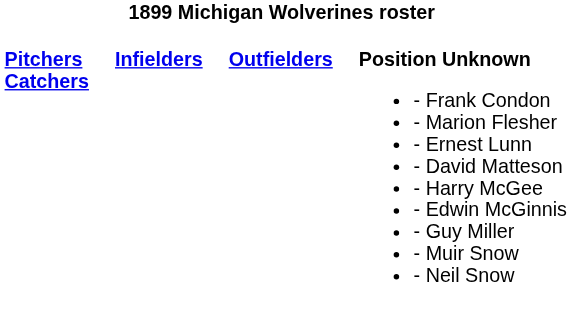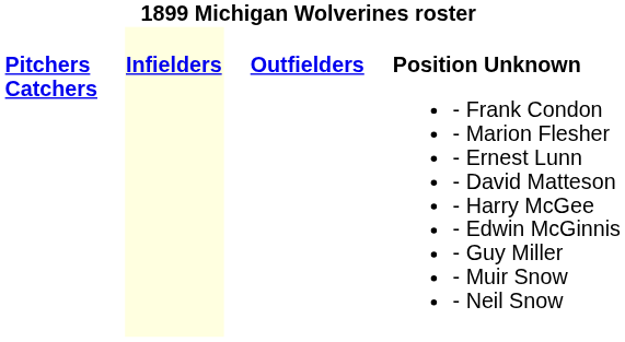Pitchers Catchers | column 2: no background -> lightyellow background
